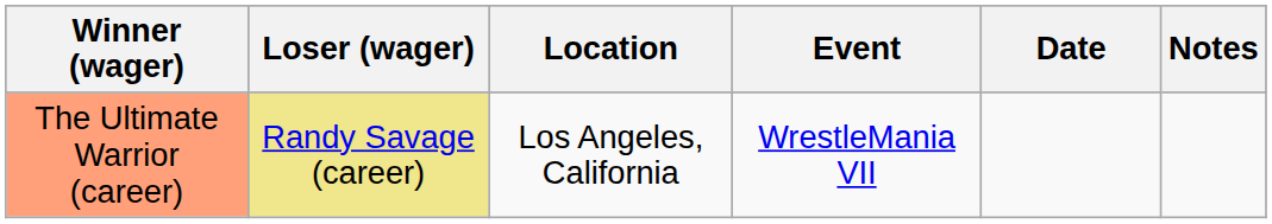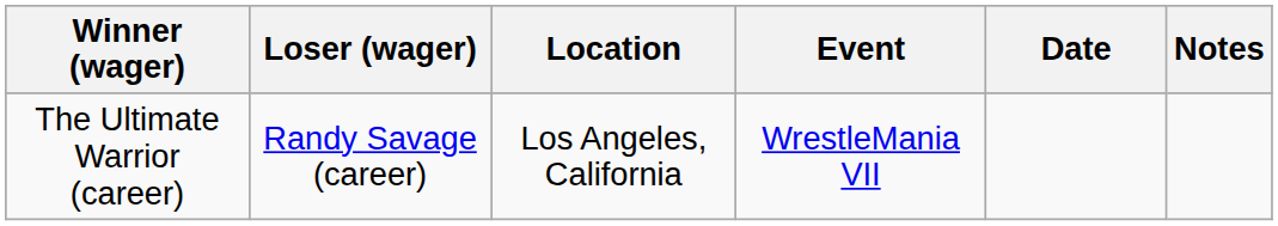row 2 | Winner (wager): lightsalmon background -> no background
row 2 | Loser (wager): khaki background -> no background
